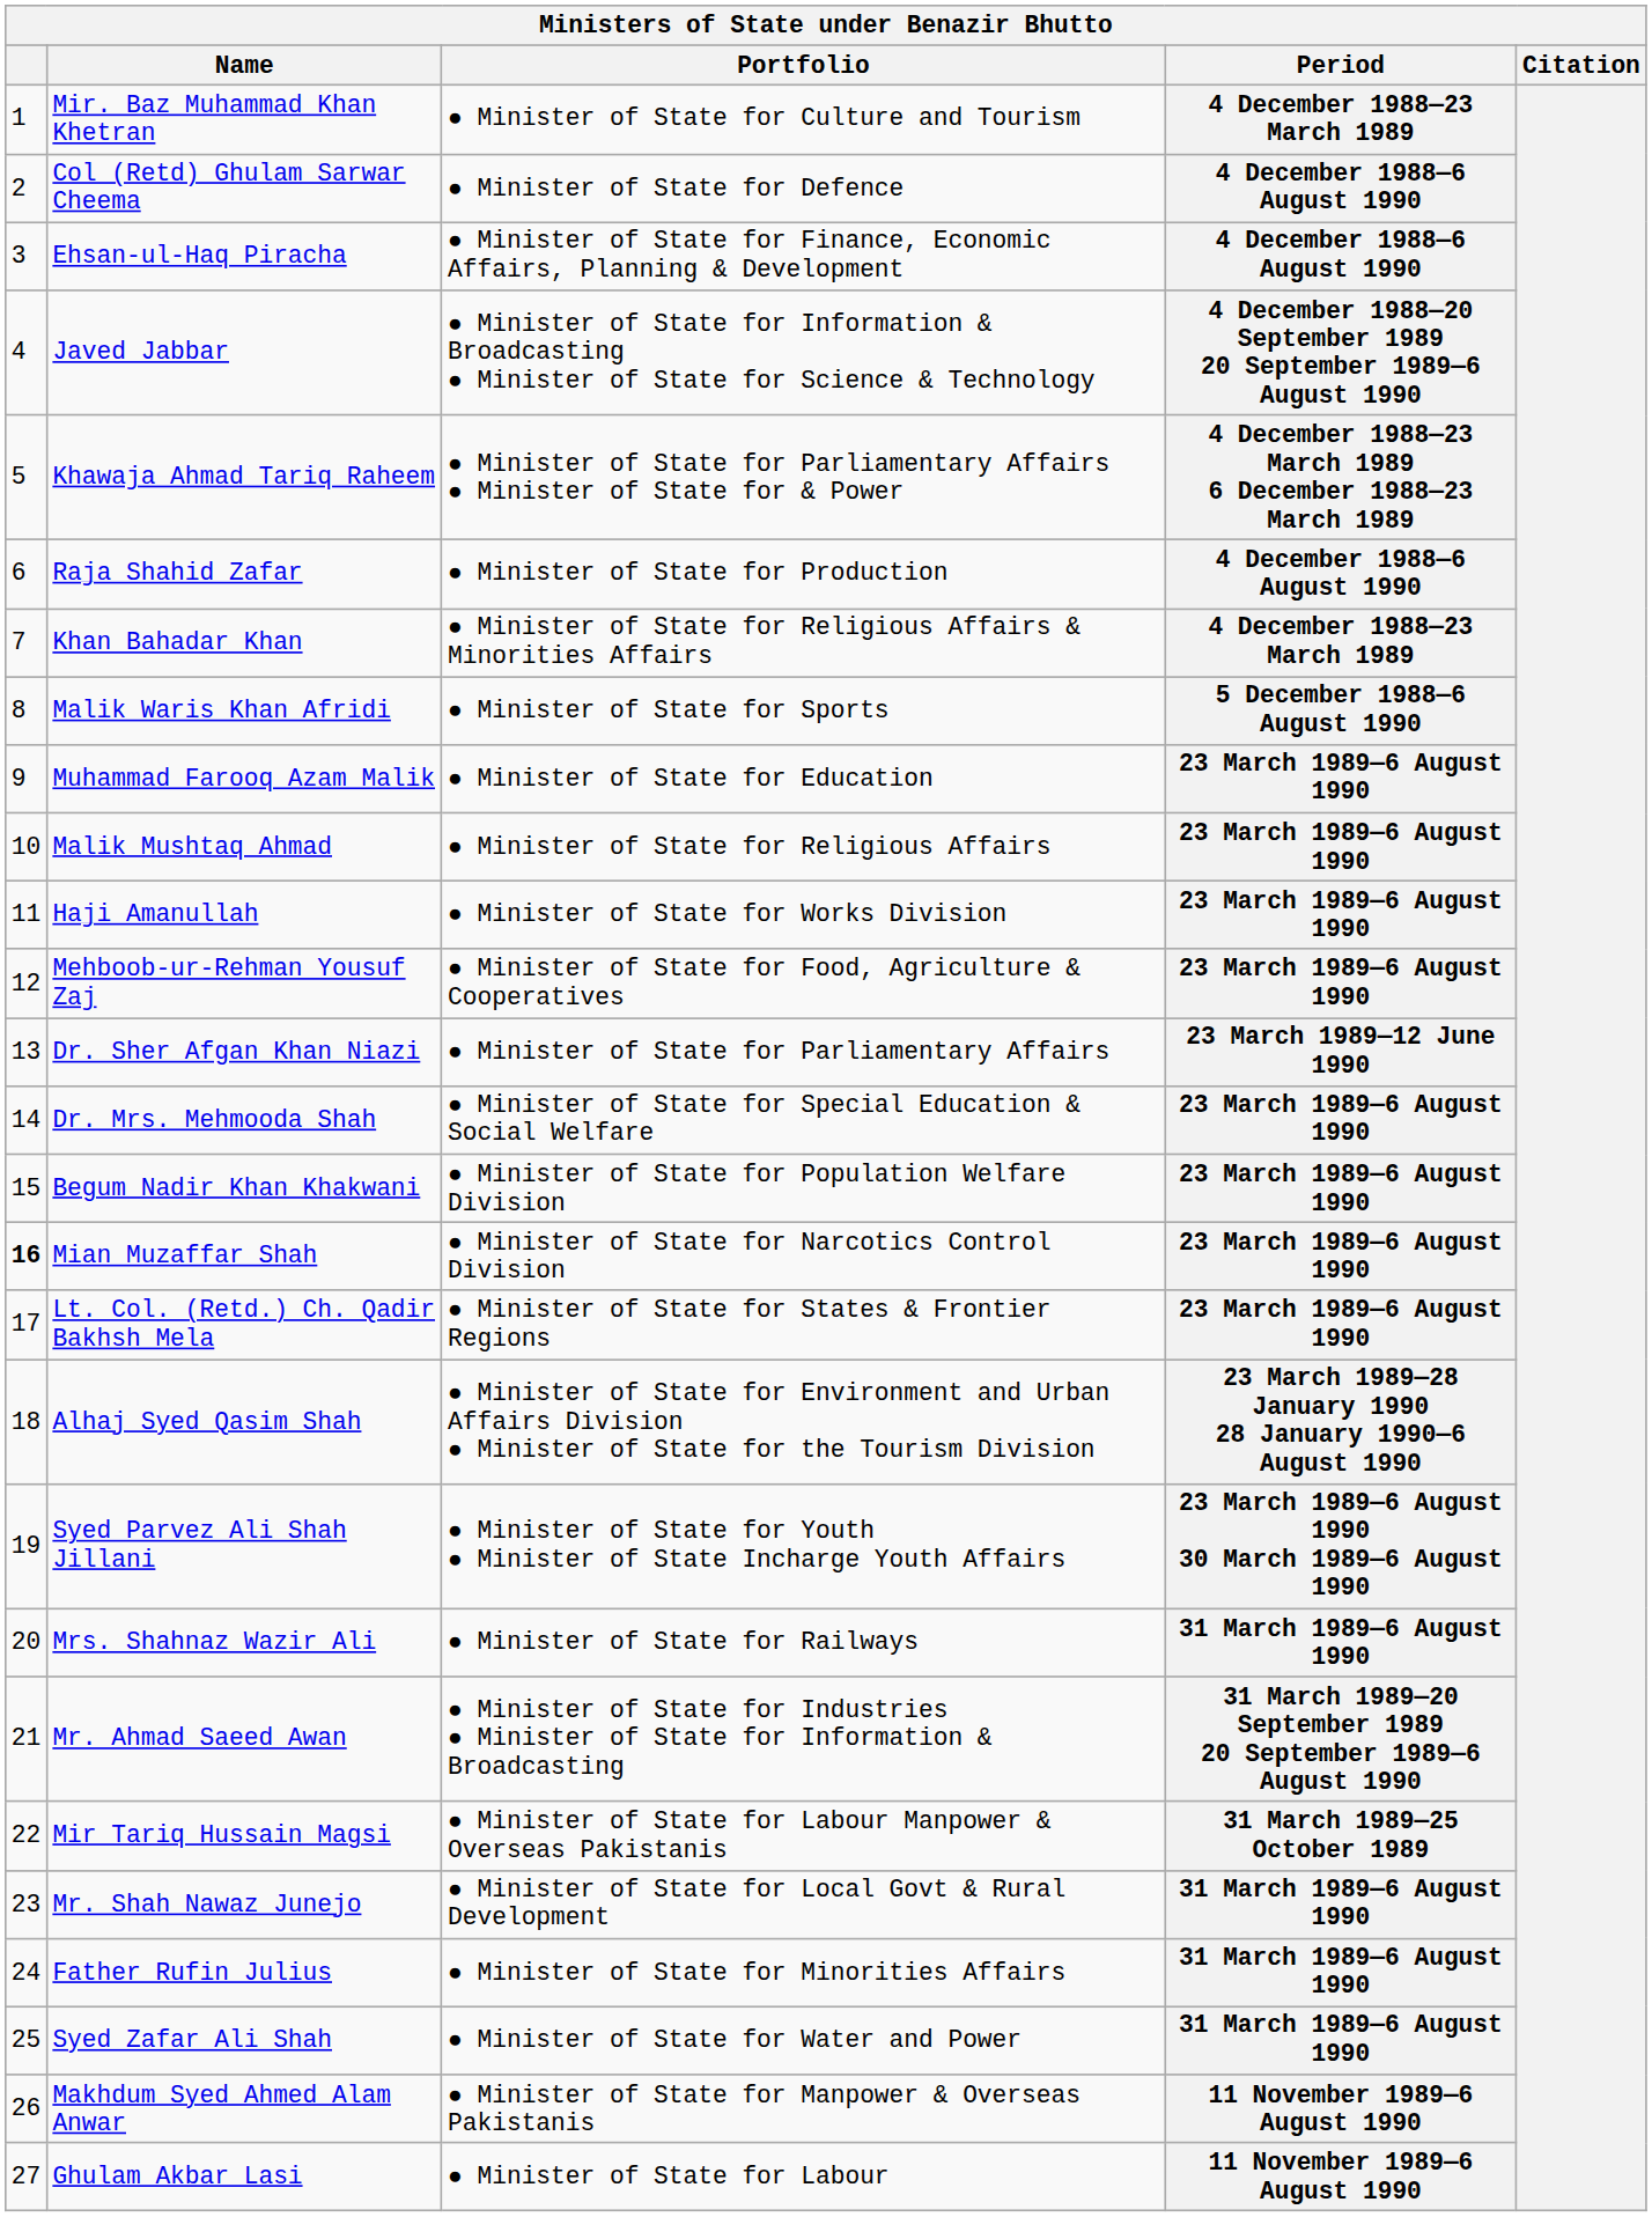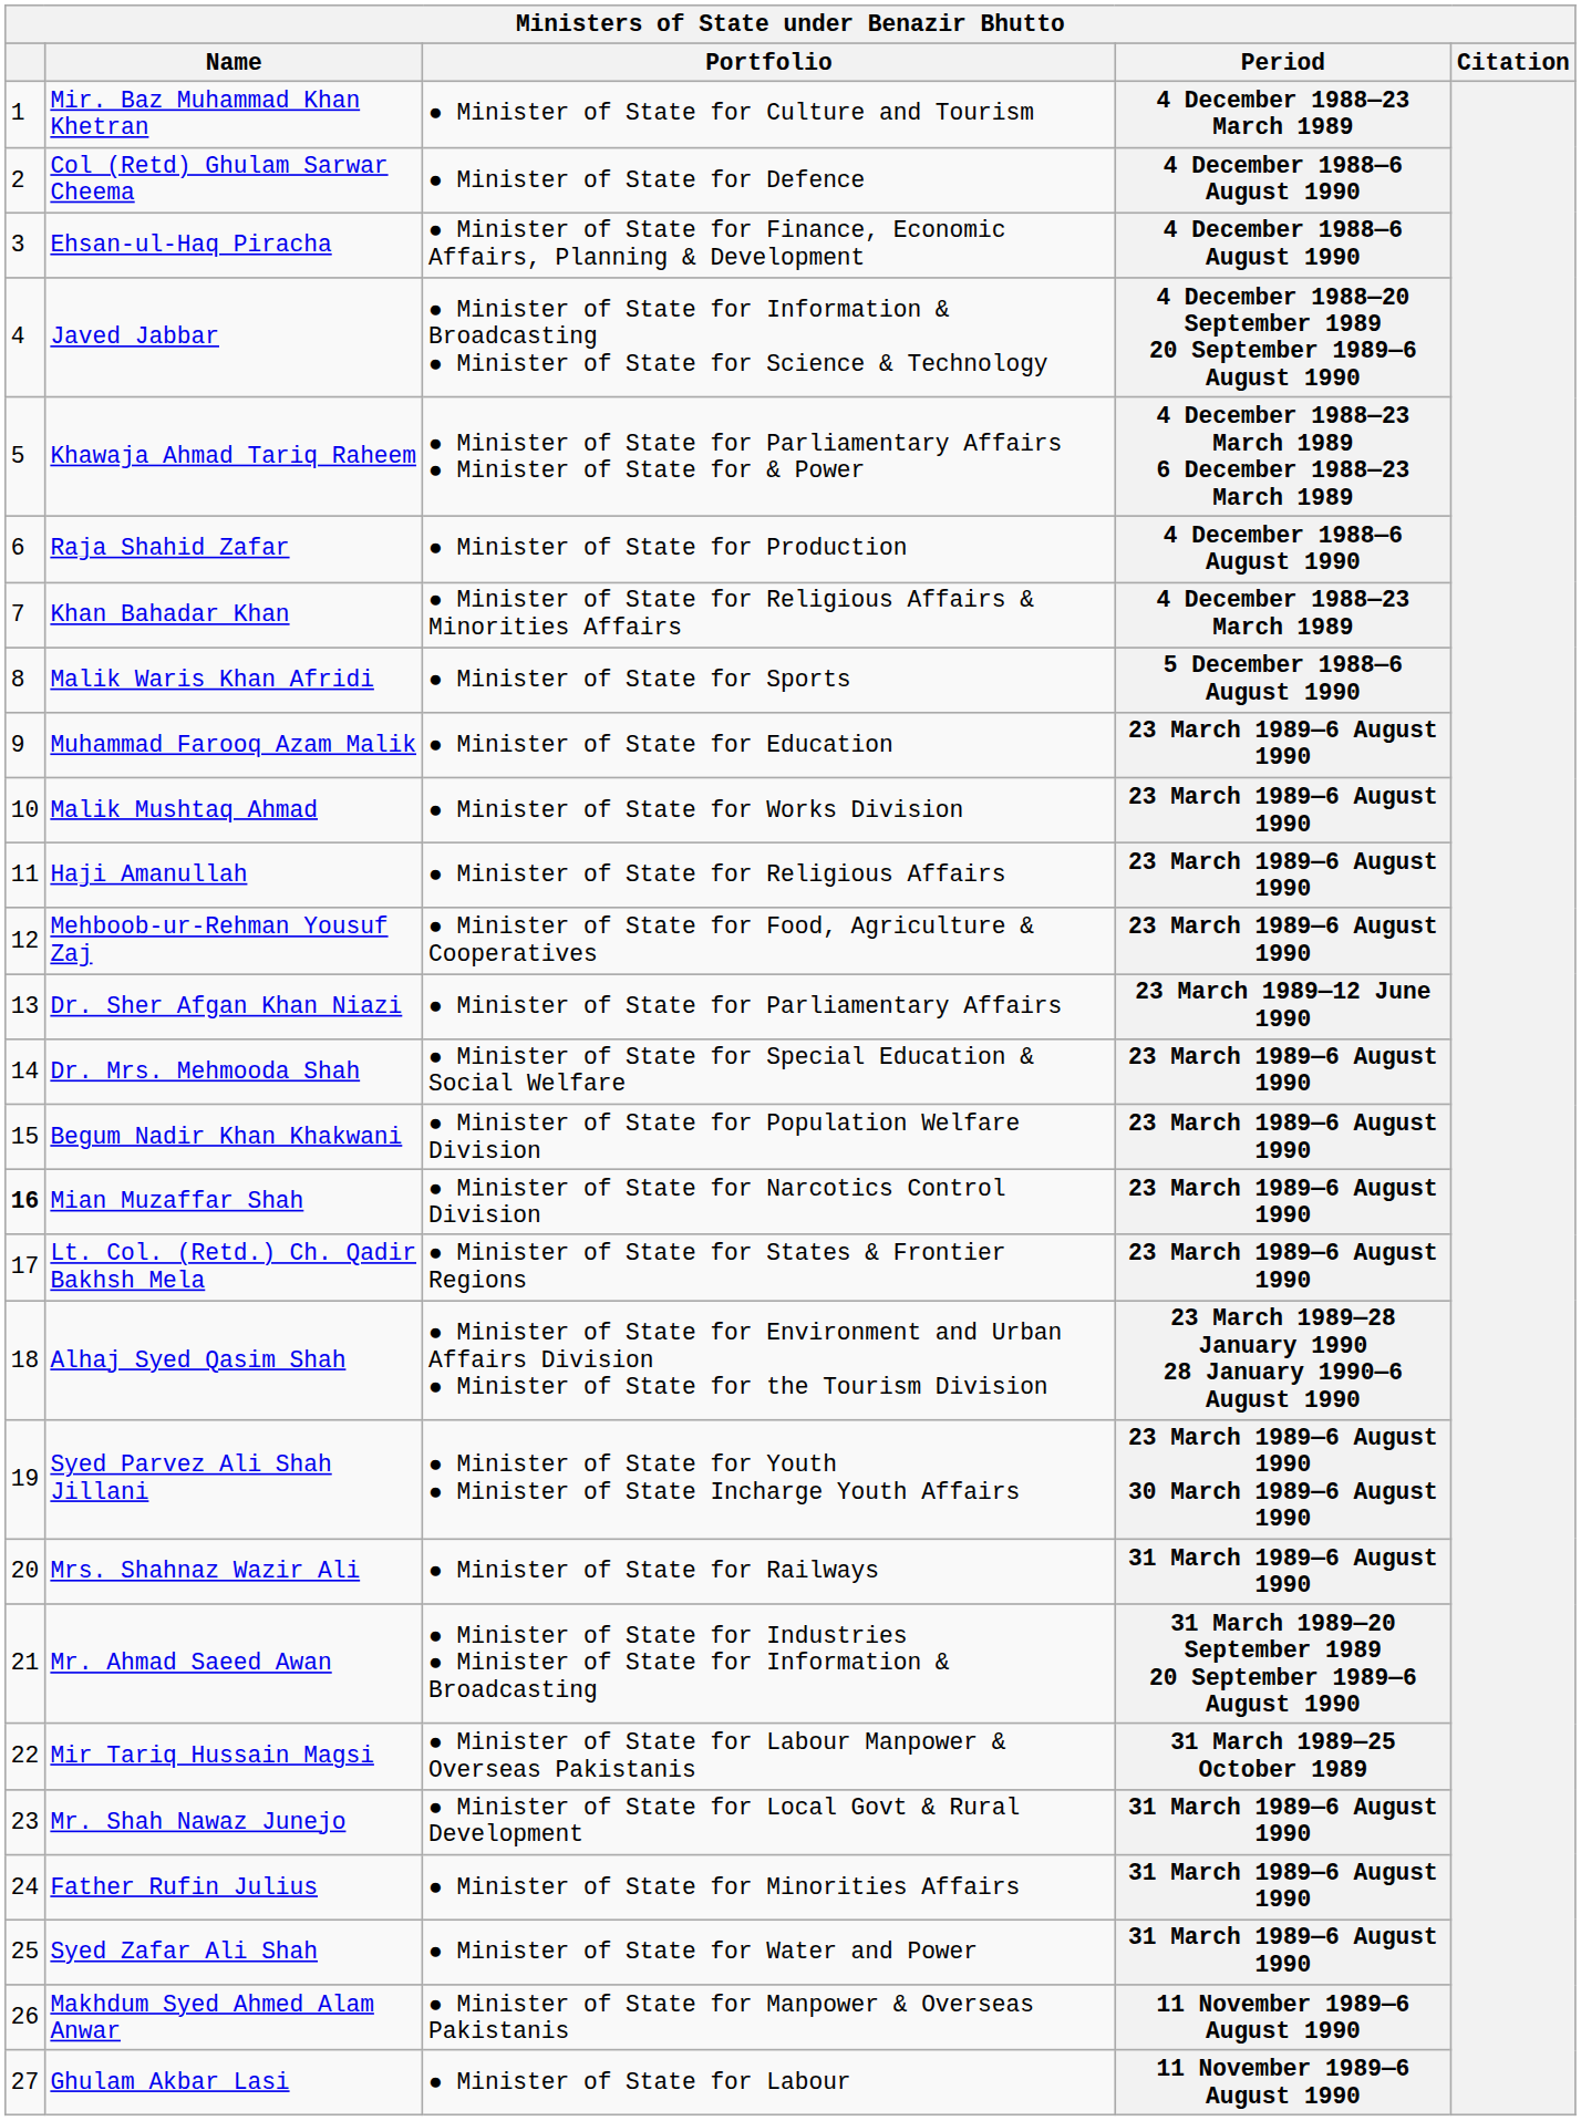Malik Mushtaq Ahmad | Portfolio: ● Minister of State for Religious Affairs -> ● Minister of State for Works Division
Haji Amanullah | Portfolio: ● Minister of State for Works Division -> ● Minister of State for Religious Affairs
